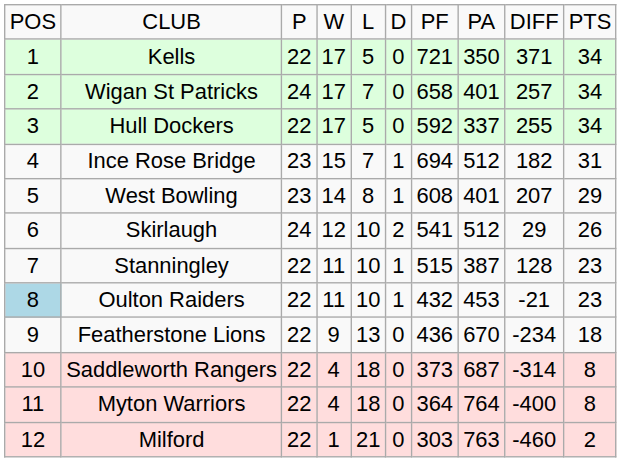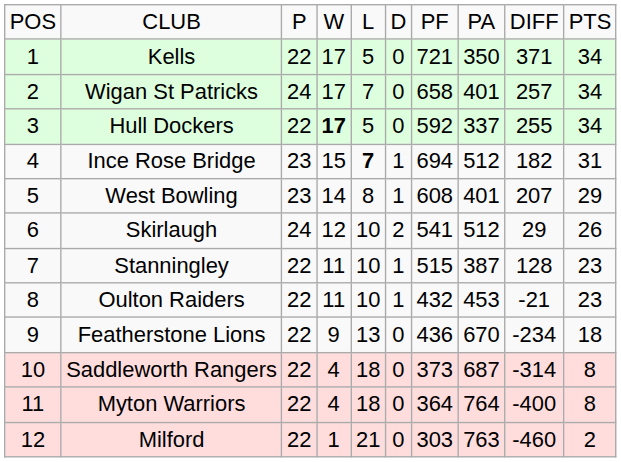Hull Dockers | column 4: normal -> bold
Ince Rose Bridge | column 5: normal -> bold
Oulton Raiders | column 1: lightblue background -> no background
